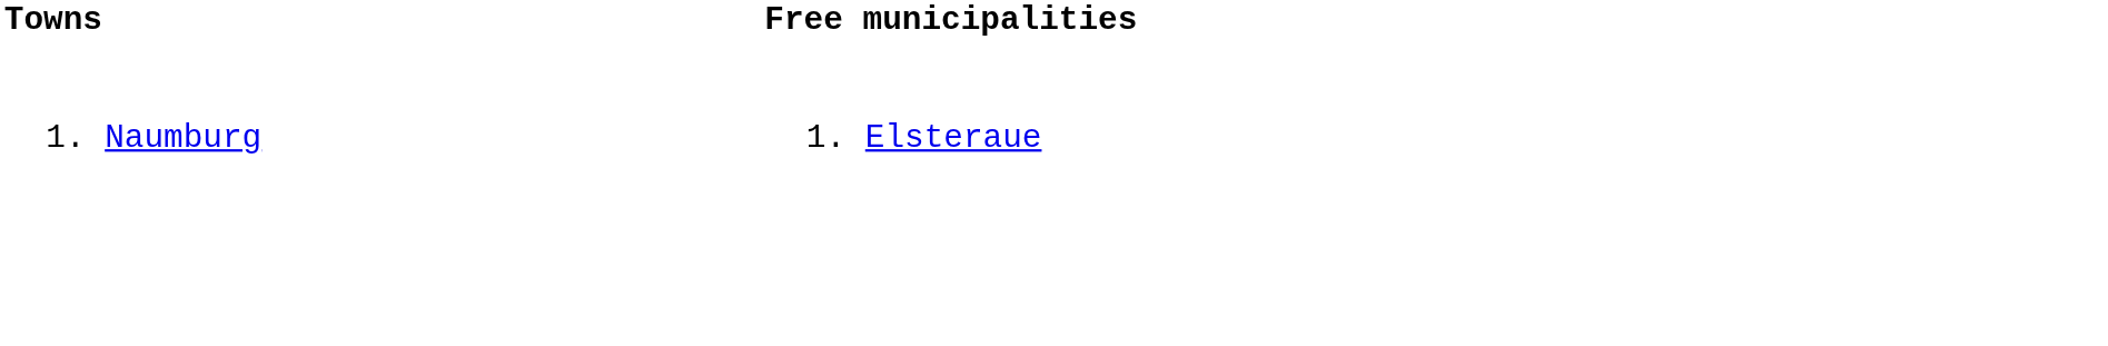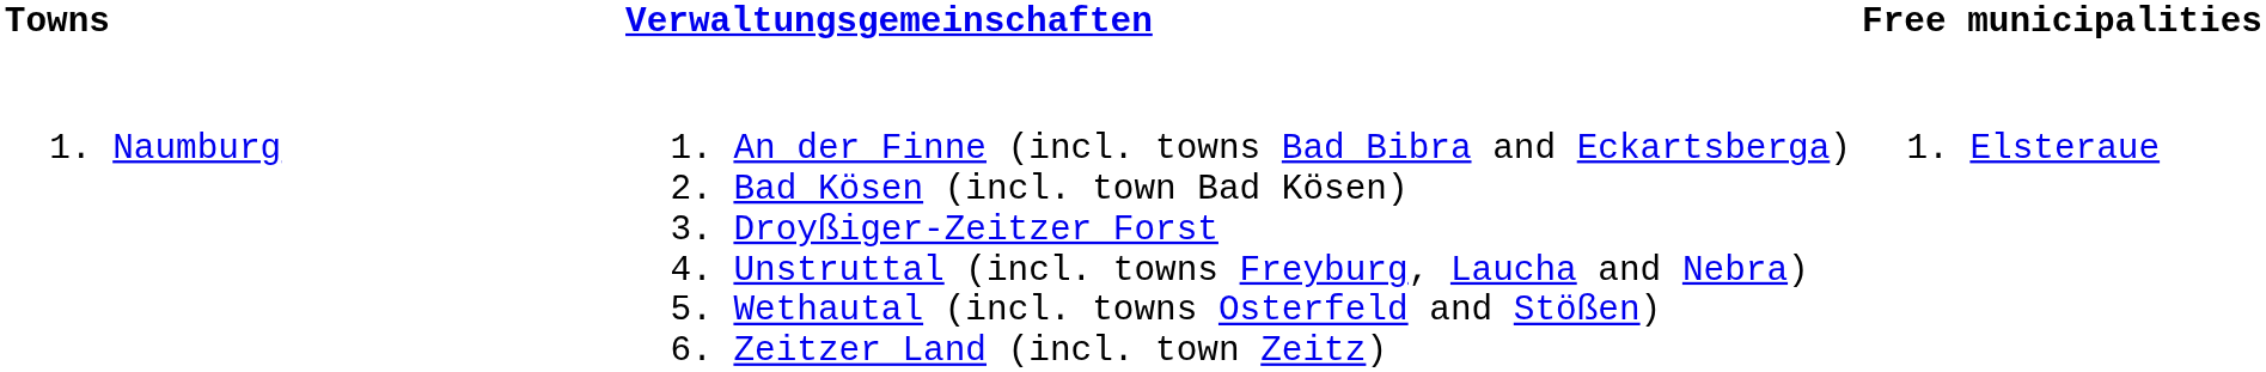+ column: Verwaltungsgemeinschaften | An der Finne (incl. towns Bad Bibra and Eckartsberga) Bad Kösen (incl. town Bad Kösen) Droyßiger-Zeitzer Forst Unstruttal (incl. towns Freyburg, Laucha and Nebra) Wethautal (incl. towns Osterfeld and Stößen) Zeitzer Land (incl. town Zeitz)
